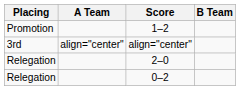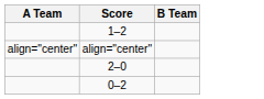- column: Placing | Promotion | 3rd | Relegation | Relegation
